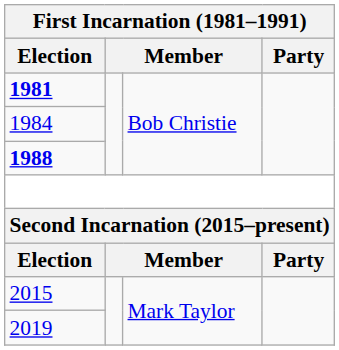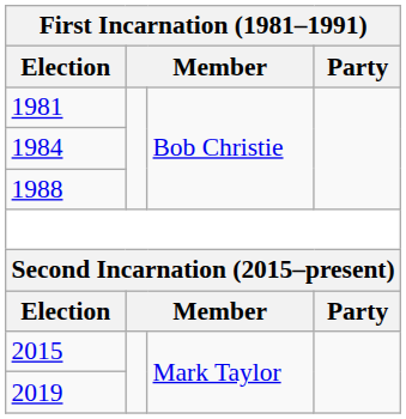1981 | Election: bold -> normal
1988 | Election: bold -> normal
